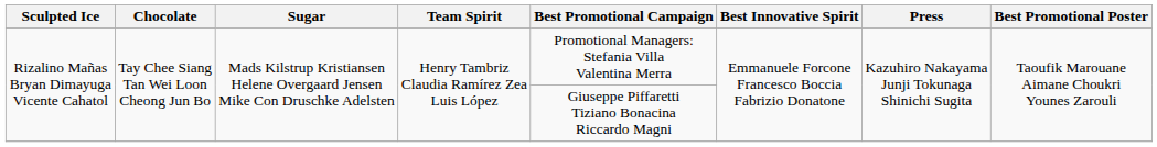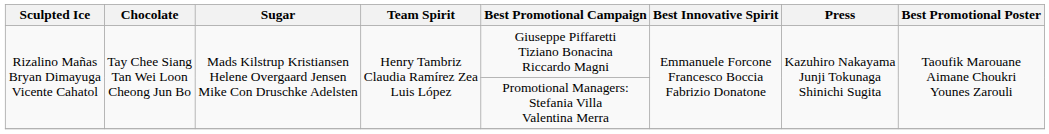row 2 | Best Promotional Campaign: Promotional Managers: Stefania Villa Valentina Merra -> Giuseppe Piffaretti Tiziano Bonacina Riccardo Magni
row 3 | Best Promotional Campaign: Giuseppe Piffaretti Tiziano Bonacina Riccardo Magni -> Promotional Managers: Stefania Villa Valentina Merra
